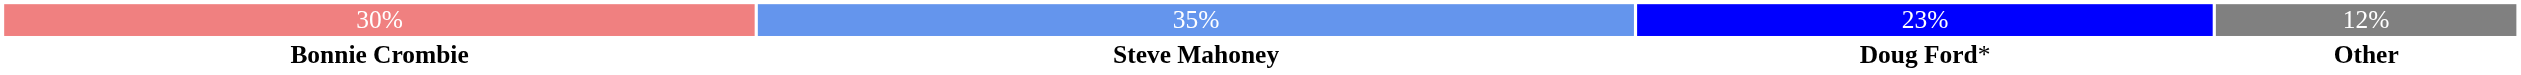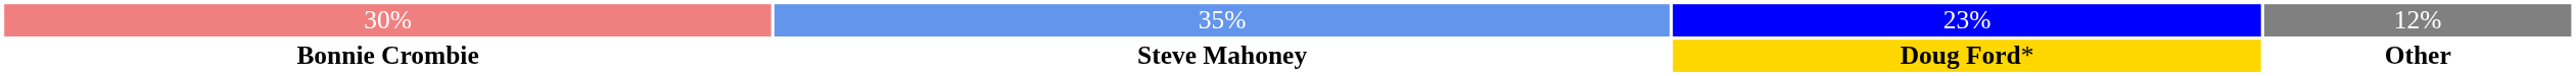Bonnie Crombie | column 3: no background -> gold background
